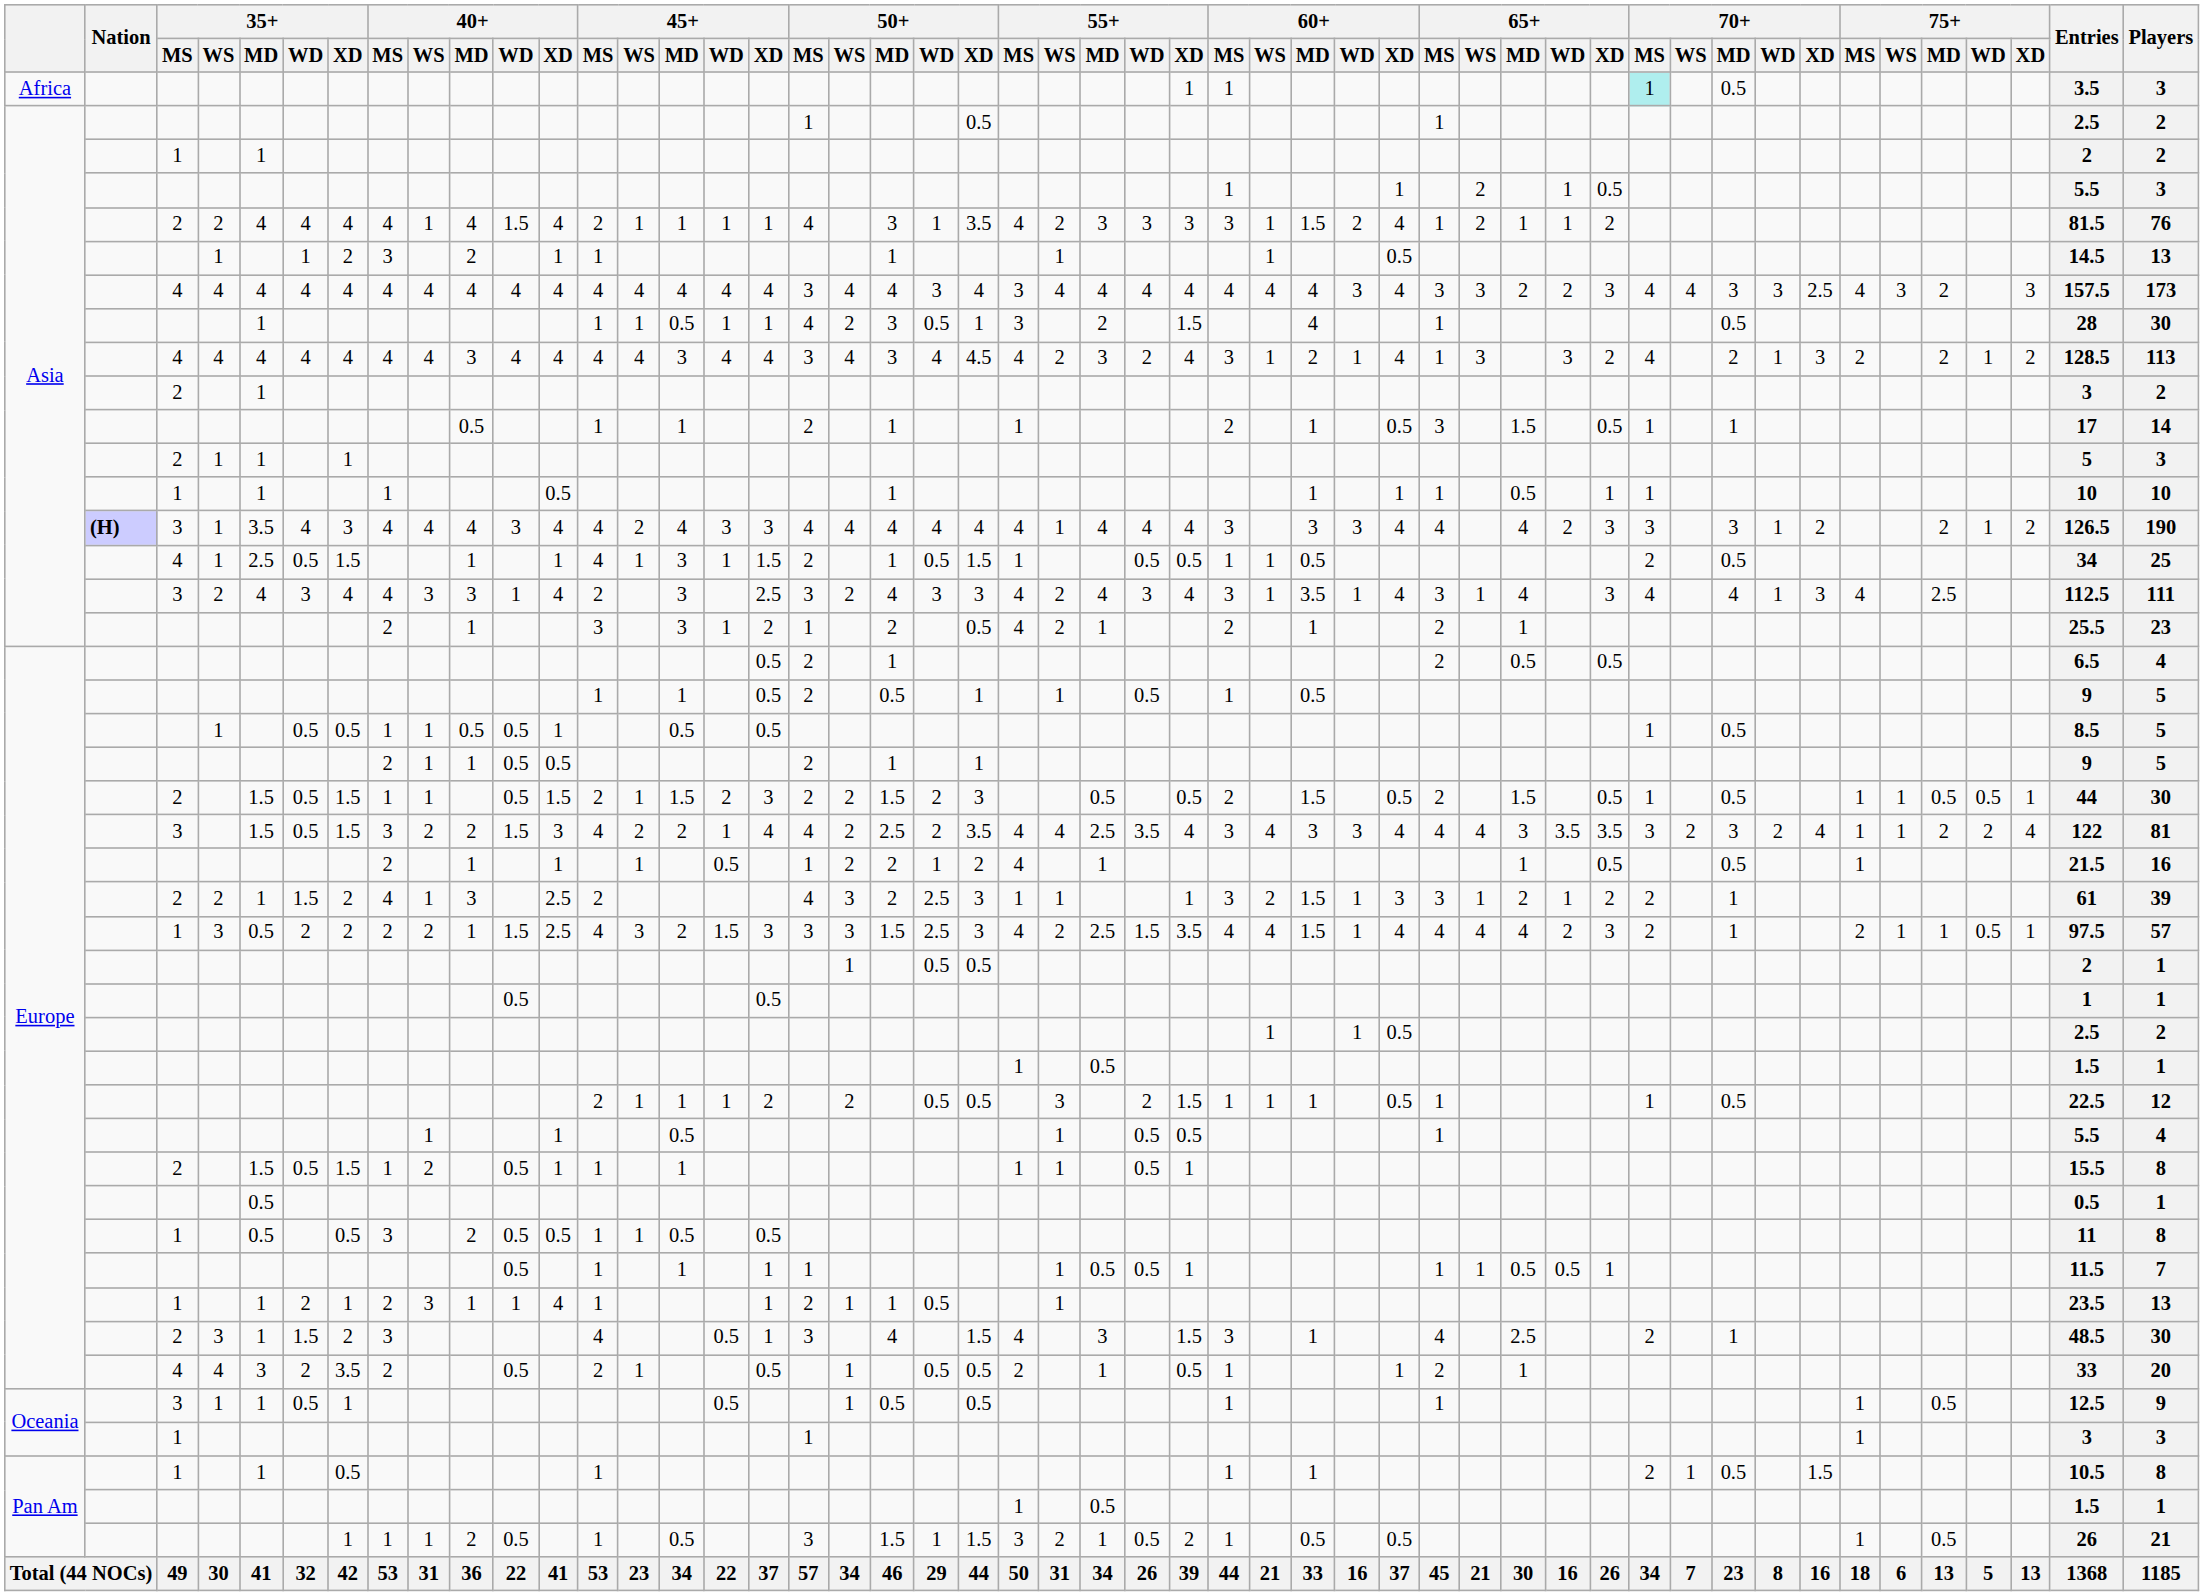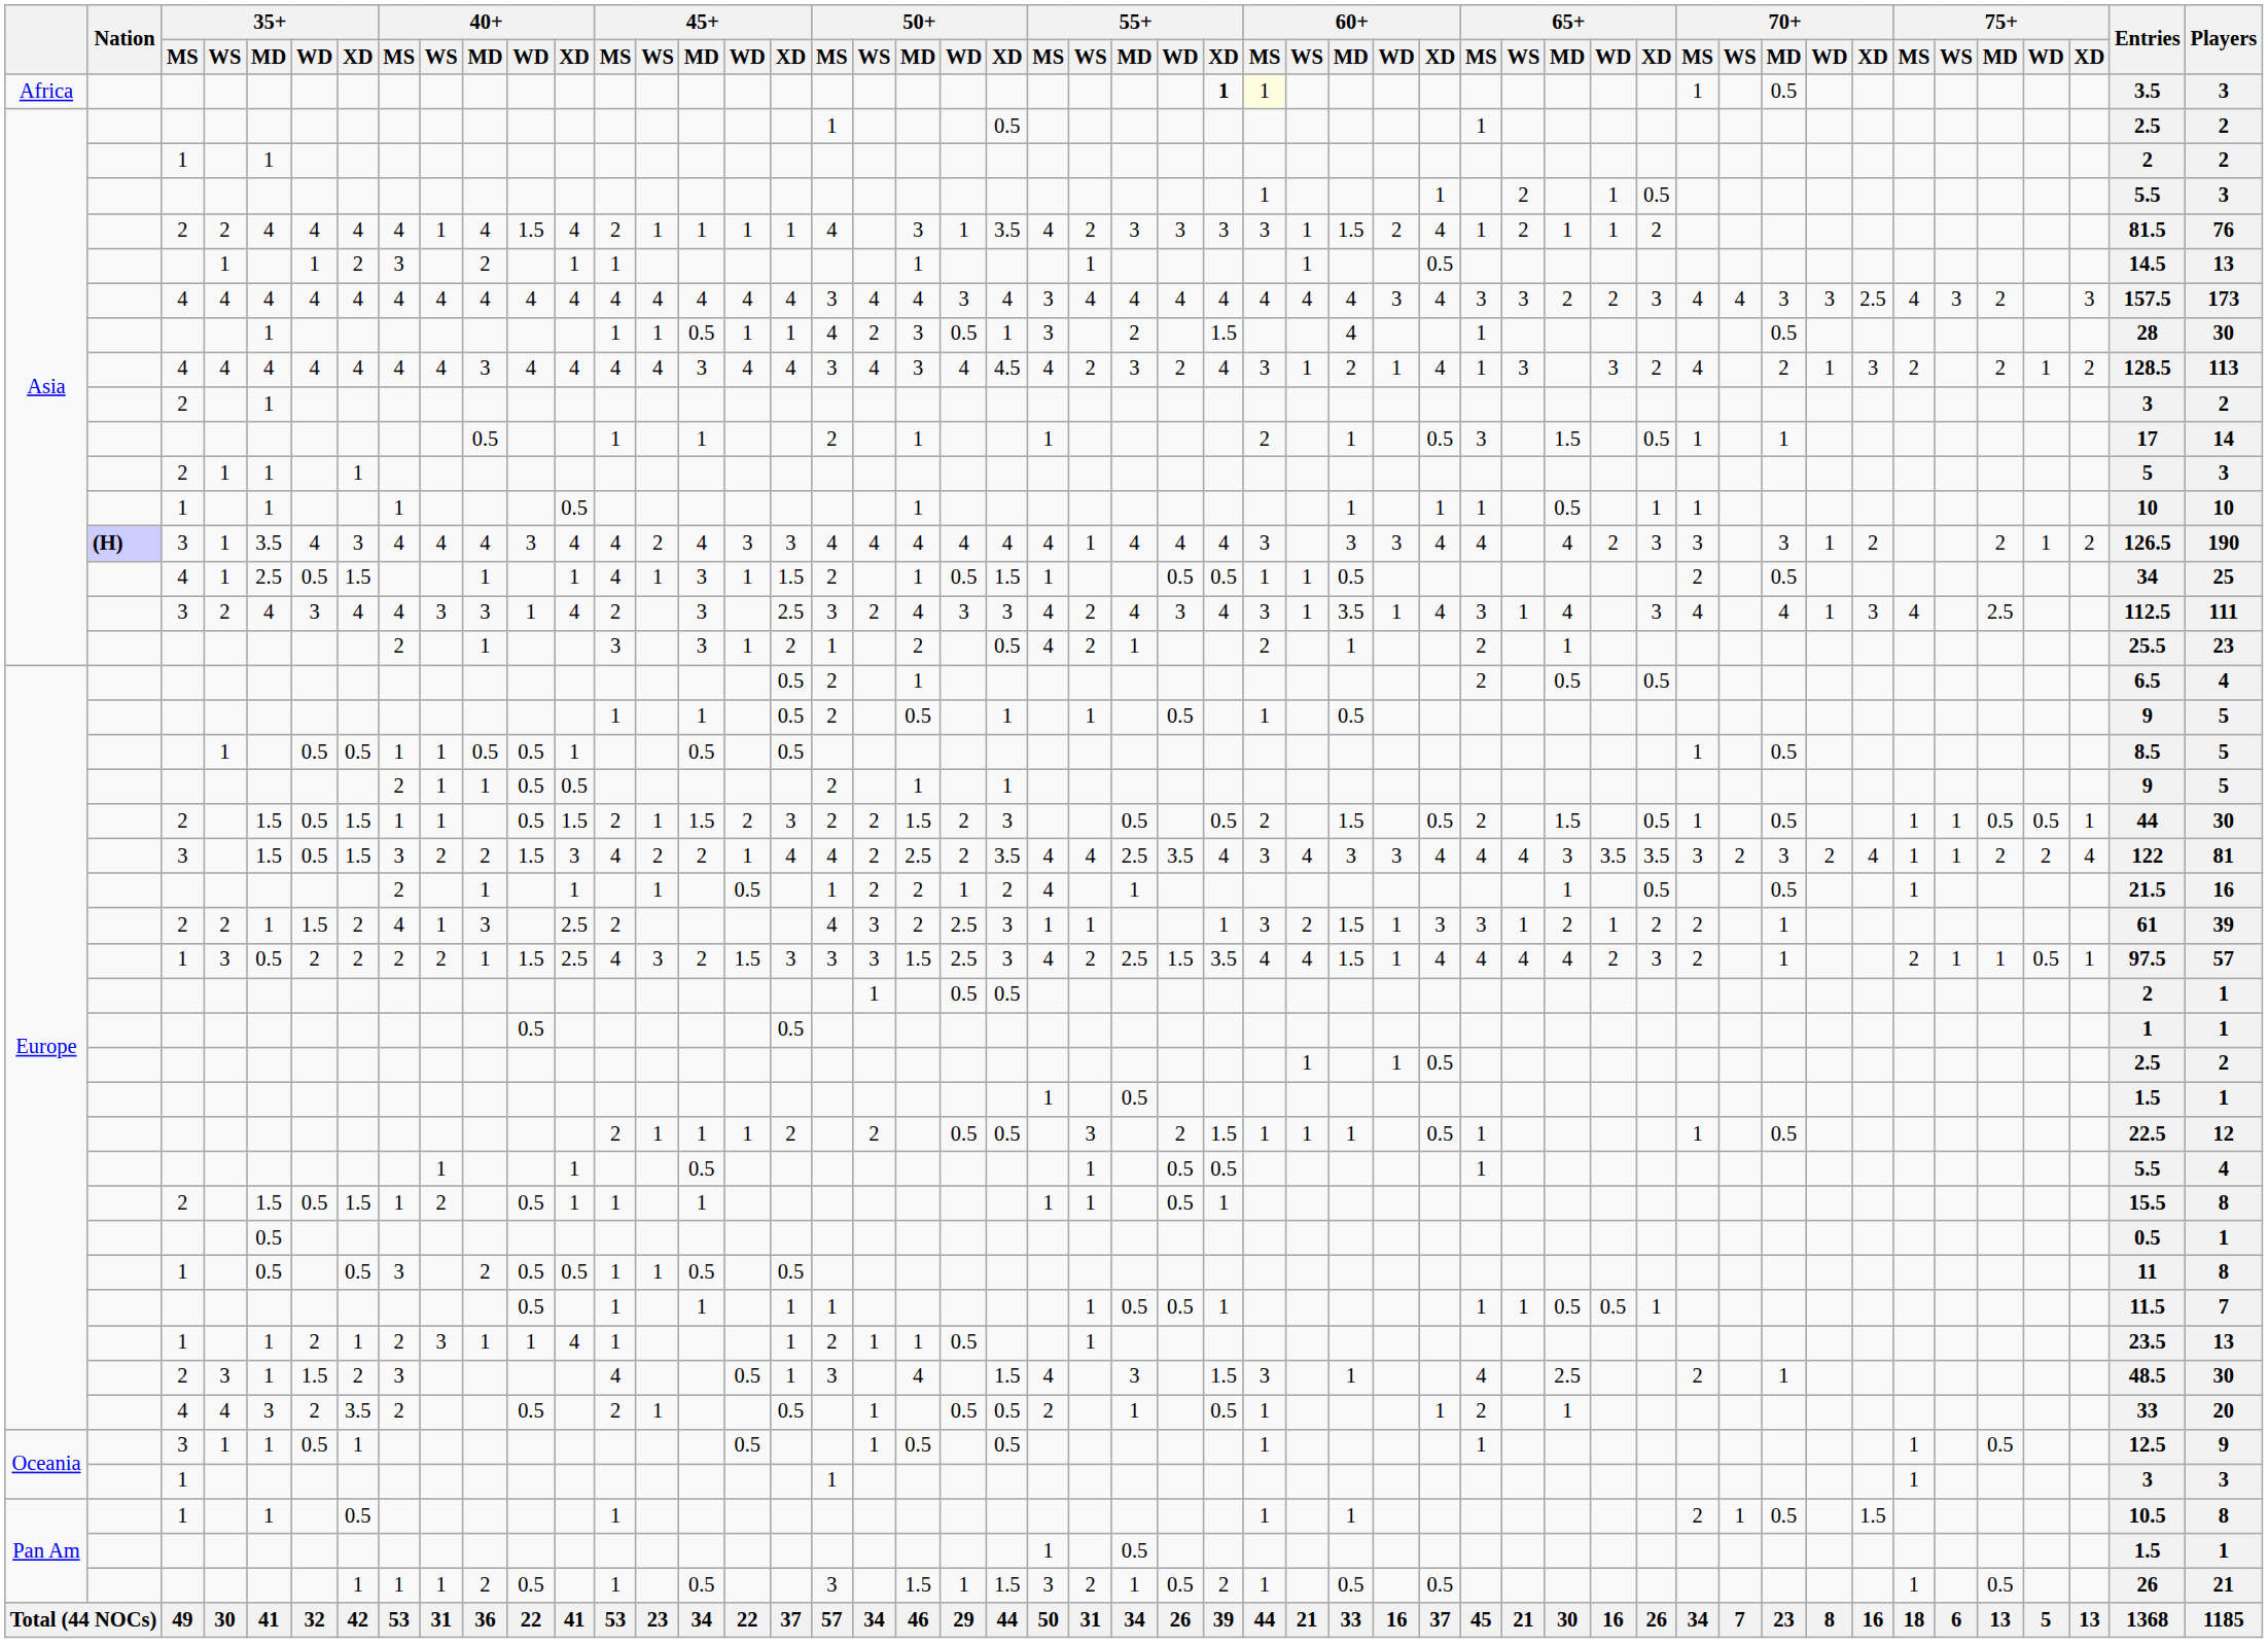Africa | 55+ / XD: normal -> bold
Africa | 60+ / MS: no background -> lightyellow background
Africa | 70+ / MS: paleturquoise background -> no background
